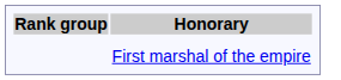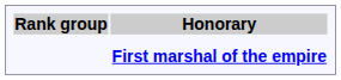First marshal of the empire | column 2: normal -> bold
